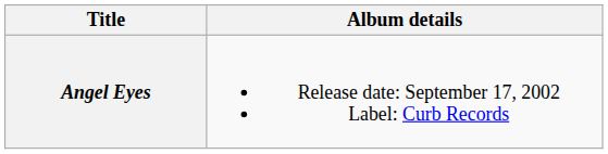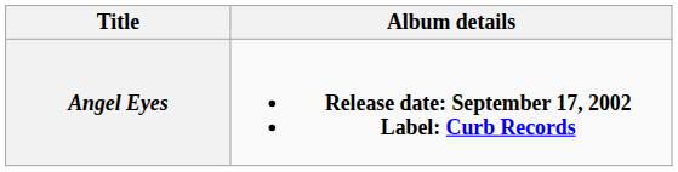Angel Eyes | Album details: normal -> bold
